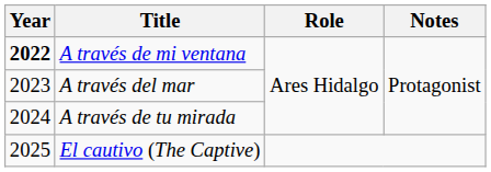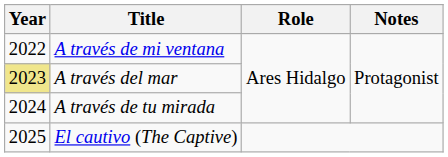A través de mi ventana | Year: bold -> normal
A través del mar | Year: no background -> khaki background
